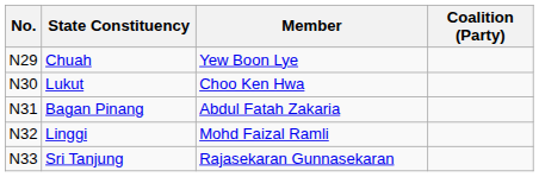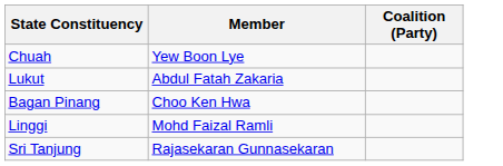- column: No. | N29 | N30 | N31 | N32 | N33
Lukut | Member: Choo Ken Hwa -> Abdul Fatah Zakaria
Bagan Pinang | Member: Abdul Fatah Zakaria -> Choo Ken Hwa
